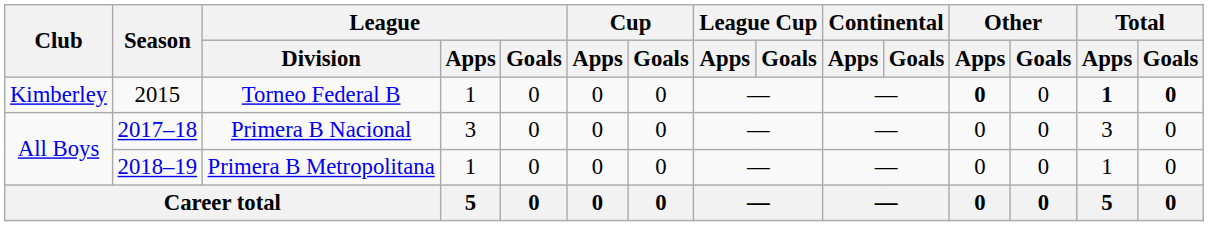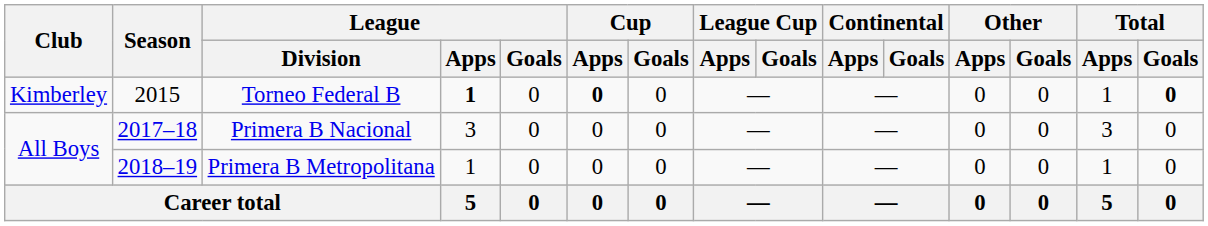Torneo Federal B | League / Apps: normal -> bold
Torneo Federal B | Cup / Apps: normal -> bold
Torneo Federal B | Other / Apps: bold -> normal
Torneo Federal B | Total / Apps: bold -> normal
